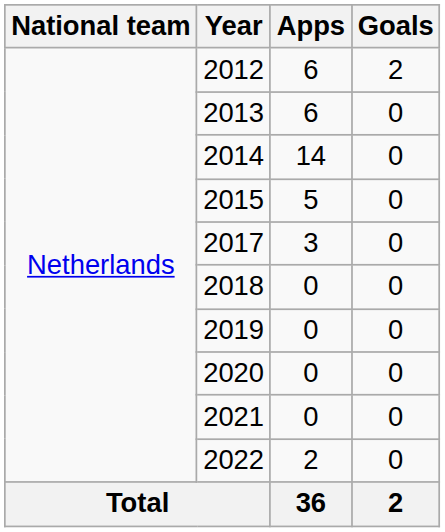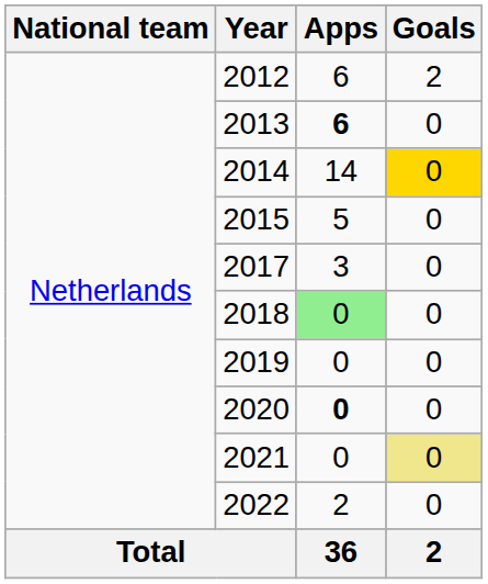2013 | Apps: normal -> bold
2014 | Goals: no background -> gold background
2018 | Apps: no background -> lightgreen background
2020 | Apps: normal -> bold
2021 | Goals: no background -> khaki background
